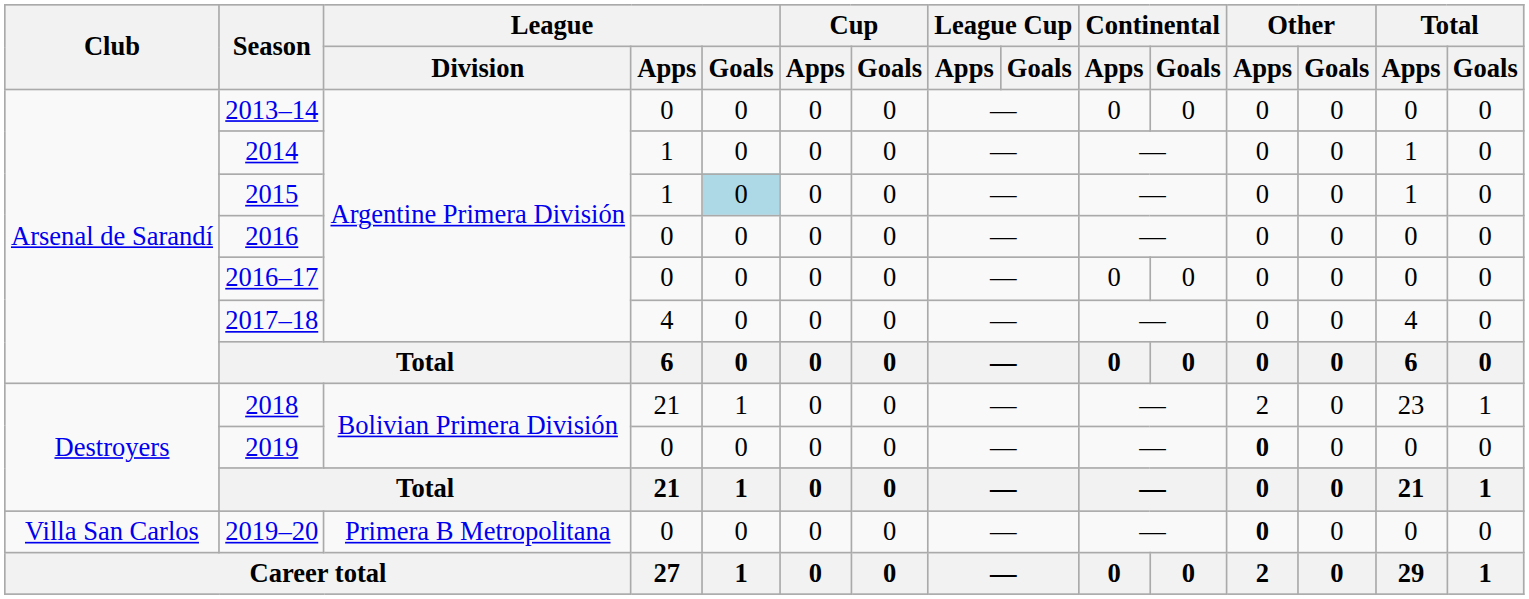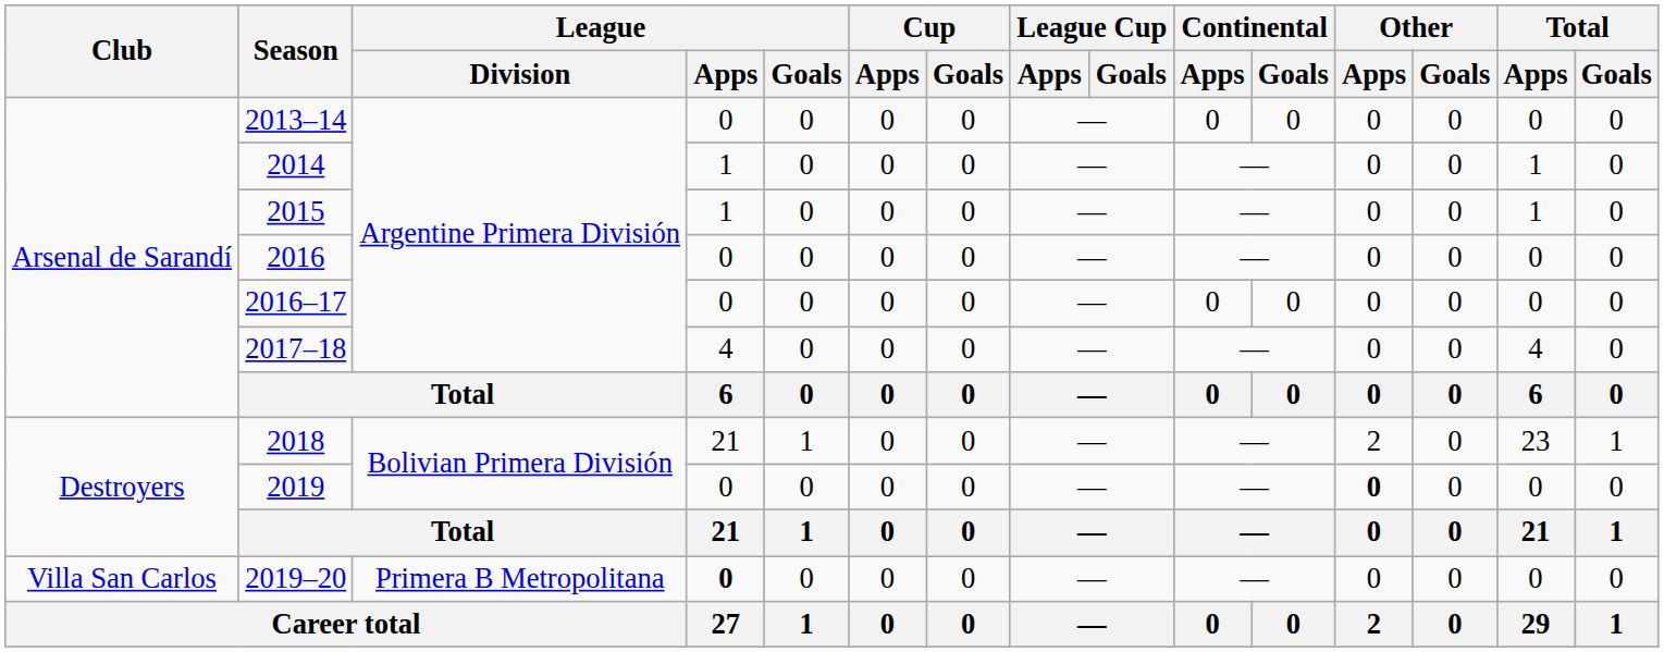2015 | League / Goals: lightblue background -> no background
2019–20 | League / Apps: normal -> bold
2019–20 | Other / Apps: bold -> normal
